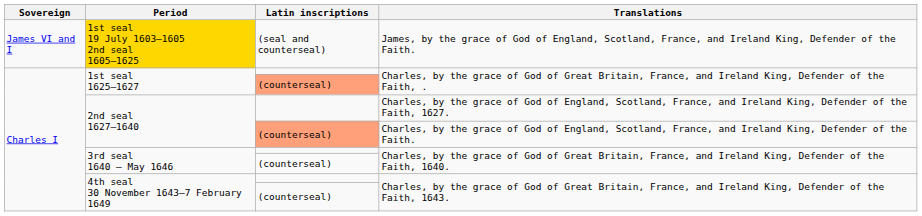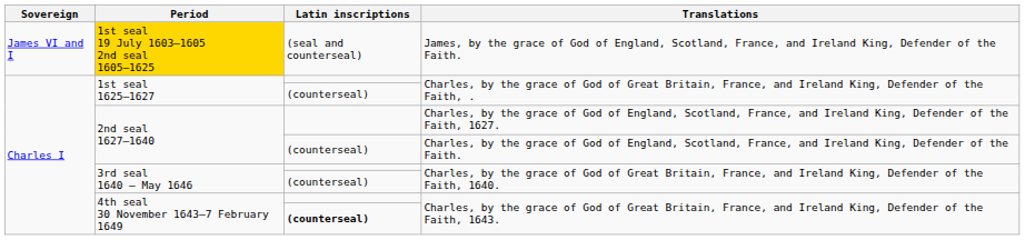row 4 | Latin inscriptions: lightsalmon background -> no background
row 6 | Latin inscriptions: lightsalmon background -> no background
row 10 | Latin inscriptions: normal -> bold
